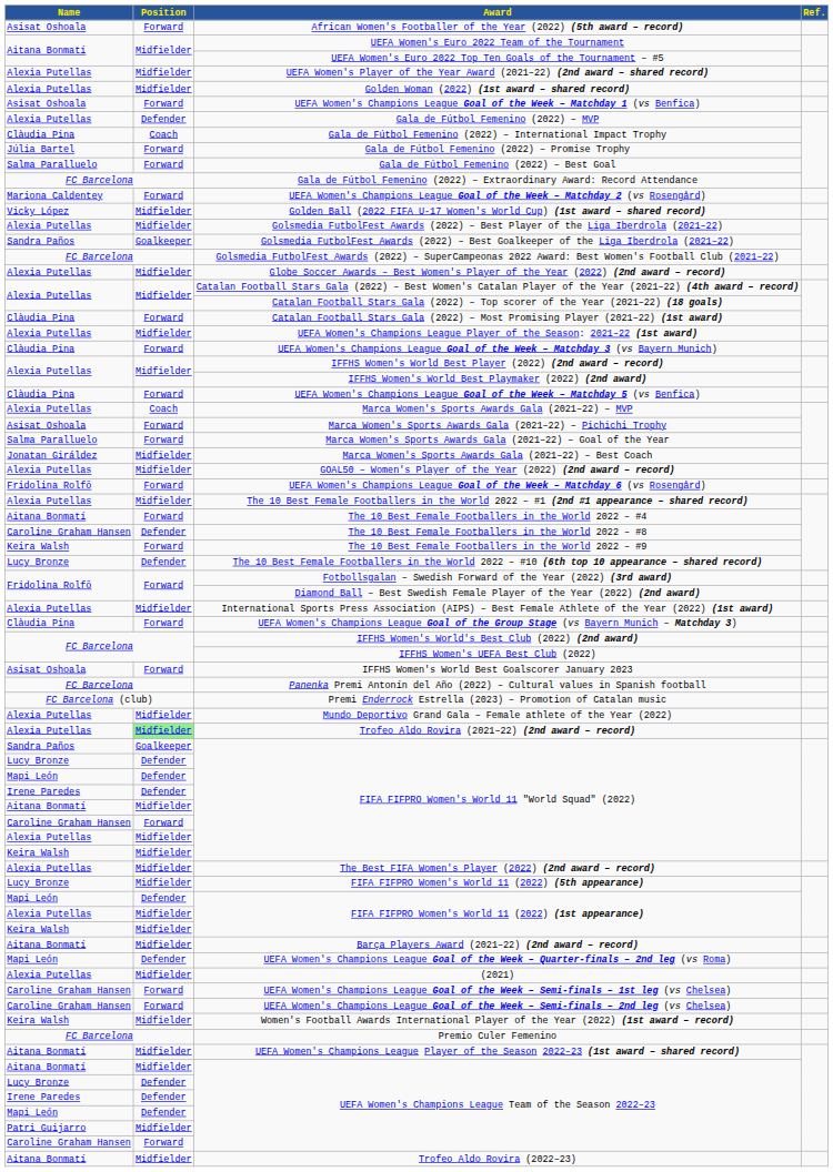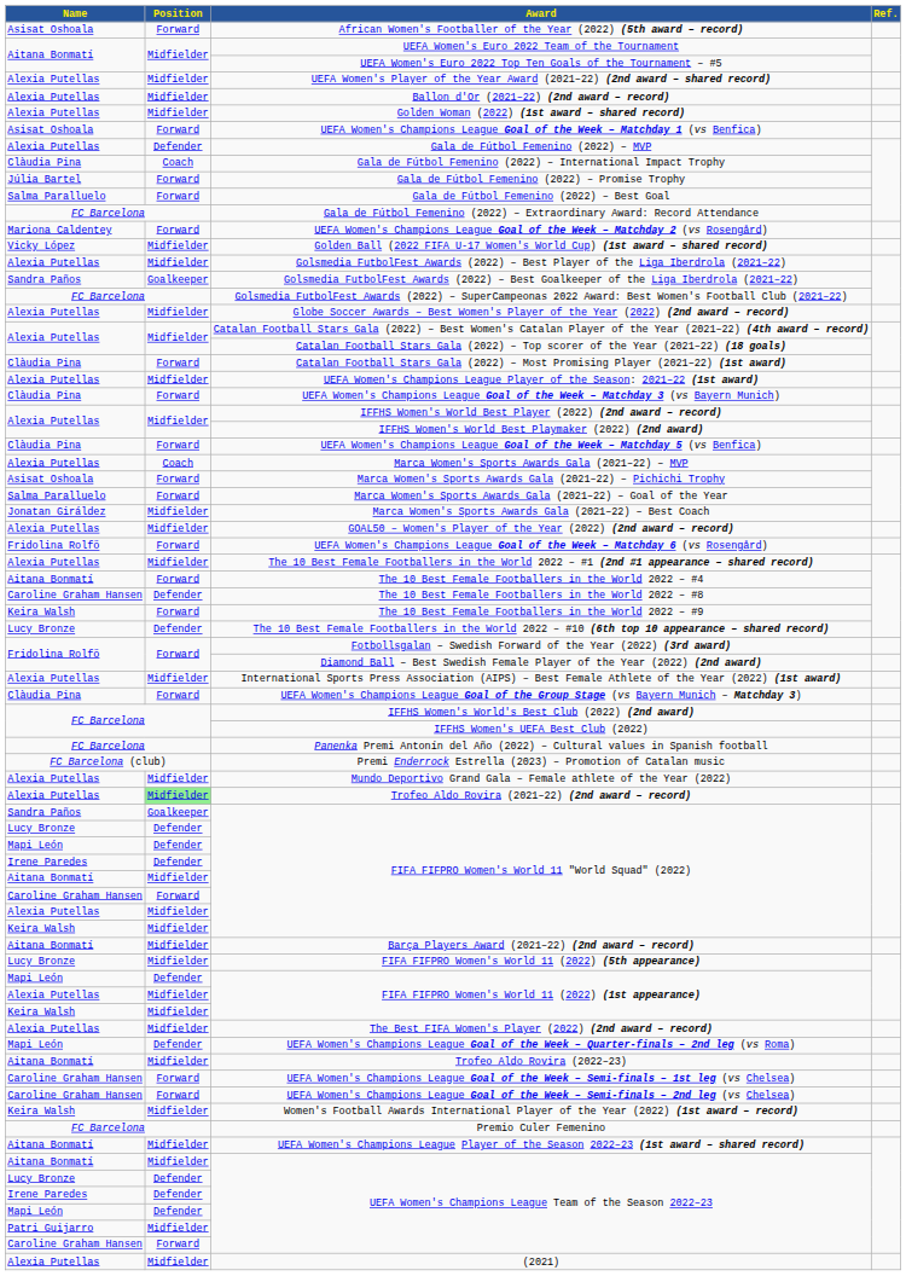+ row: Alexia Putellas | Midfielder | Ballon d'Or (2021–22) (2nd award – record)
- row: Asisat Oshoala | Forward | IFFHS Women's World Best Goalscorer January 2023
rows swapped: Barça Players Award (2021–22) (2nd award – record) <-> The Best FIFA Women's Player (2022) (2nd award – record)
rows swapped: (2021) <-> Trofeo Aldo Rovira (2022–23)
